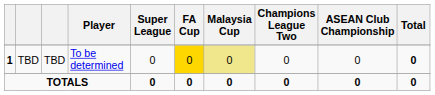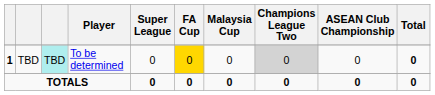1 | column 3: no background -> paleturquoise background
1 | Malaysia Cup: khaki background -> no background
1 | Champions League Two: no background -> lightgrey background
